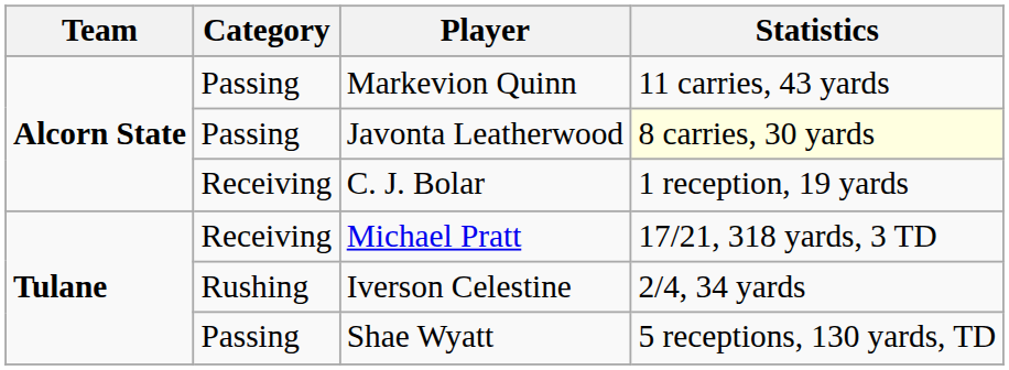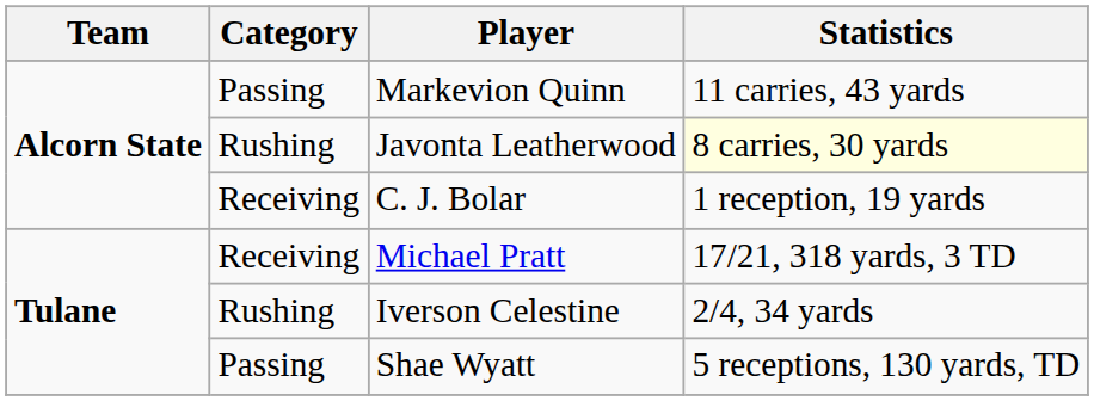Javonta Leatherwood | Category: Passing -> Rushing
